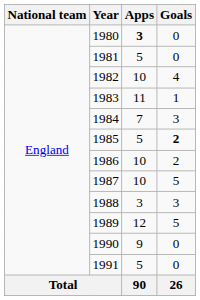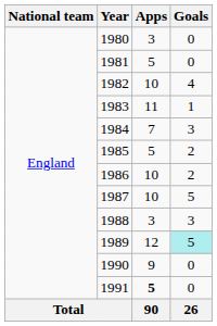1980 | Apps: bold -> normal
1985 | Goals: bold -> normal
1989 | Goals: no background -> paleturquoise background
1991 | Apps: normal -> bold
